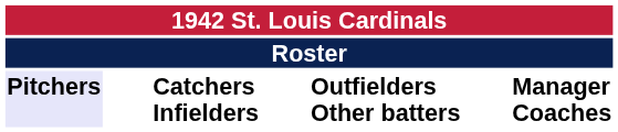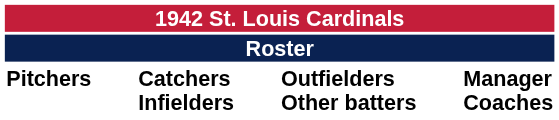Pitchers | column 1: lavender background -> no background
